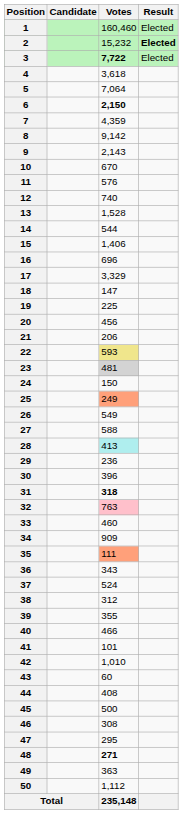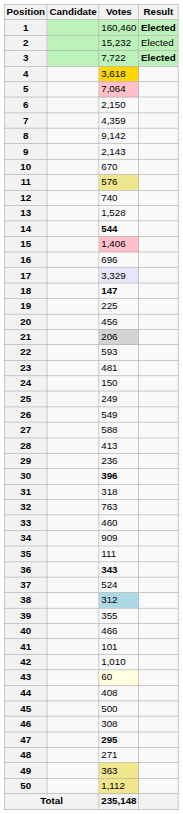1 | Result: normal -> bold
2 | Result: bold -> normal
3 | Votes: bold -> normal
3 | Result: normal -> bold
4 | Votes: no background -> gold background
5 | Votes: no background -> pink background
6 | Votes: bold -> normal
11 | Votes: no background -> khaki background
14 | Votes: normal -> bold
15 | Votes: no background -> pink background
17 | Votes: no background -> lavender background
18 | Votes: normal -> bold
21 | Votes: no background -> lightgrey background
22 | Votes: khaki background -> no background
23 | Votes: lightgrey background -> no background
25 | Votes: lightsalmon background -> no background
28 | Votes: paleturquoise background -> no background
30 | Votes: normal -> bold
31 | Votes: bold -> normal
32 | Votes: pink background -> no background
35 | Votes: lightsalmon background -> no background
36 | Votes: normal -> bold
38 | Votes: no background -> lightblue background
43 | Votes: no background -> lightyellow background
47 | Votes: normal -> bold
48 | Votes: bold -> normal
49 | Votes: no background -> khaki background
50 | Votes: no background -> khaki background
